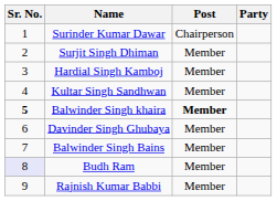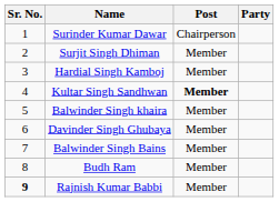Kultar Singh Sandhwan | Post: normal -> bold
Balwinder Singh khaira | Sr. No.: bold -> normal
Balwinder Singh khaira | Post: bold -> normal
Budh Ram | Sr. No.: lavender background -> no background
Rajnish Kumar Babbi | Sr. No.: normal -> bold
